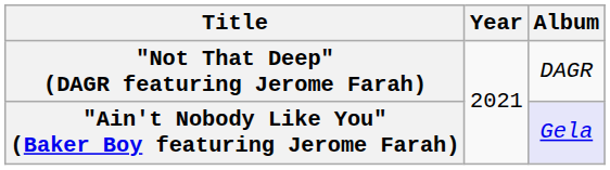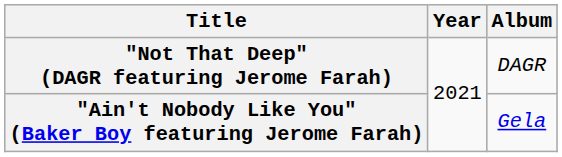"Ain't Nobody Like You" (Baker Boy featuring Jerome Farah) | Album: lavender background -> no background
